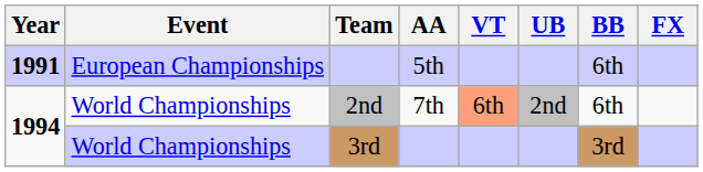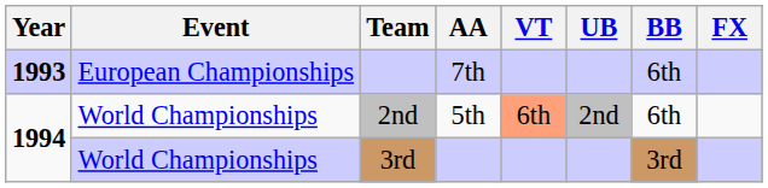row 2 | Year: 1991 -> 1993
row 2 | AA: 5th -> 7th
row 3 | AA: 7th -> 5th
